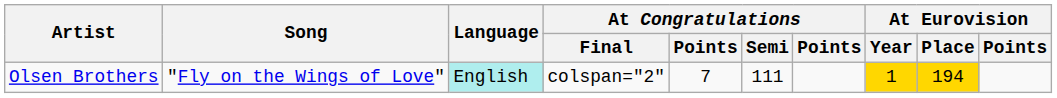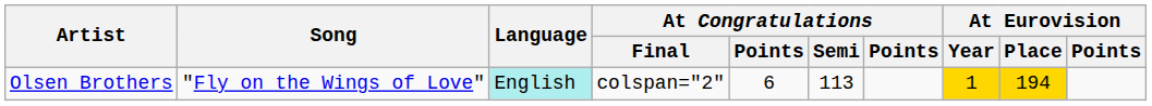Olsen Brothers | column 5: 7 -> 6
Olsen Brothers | At Congratulations / Semi: 111 -> 113
